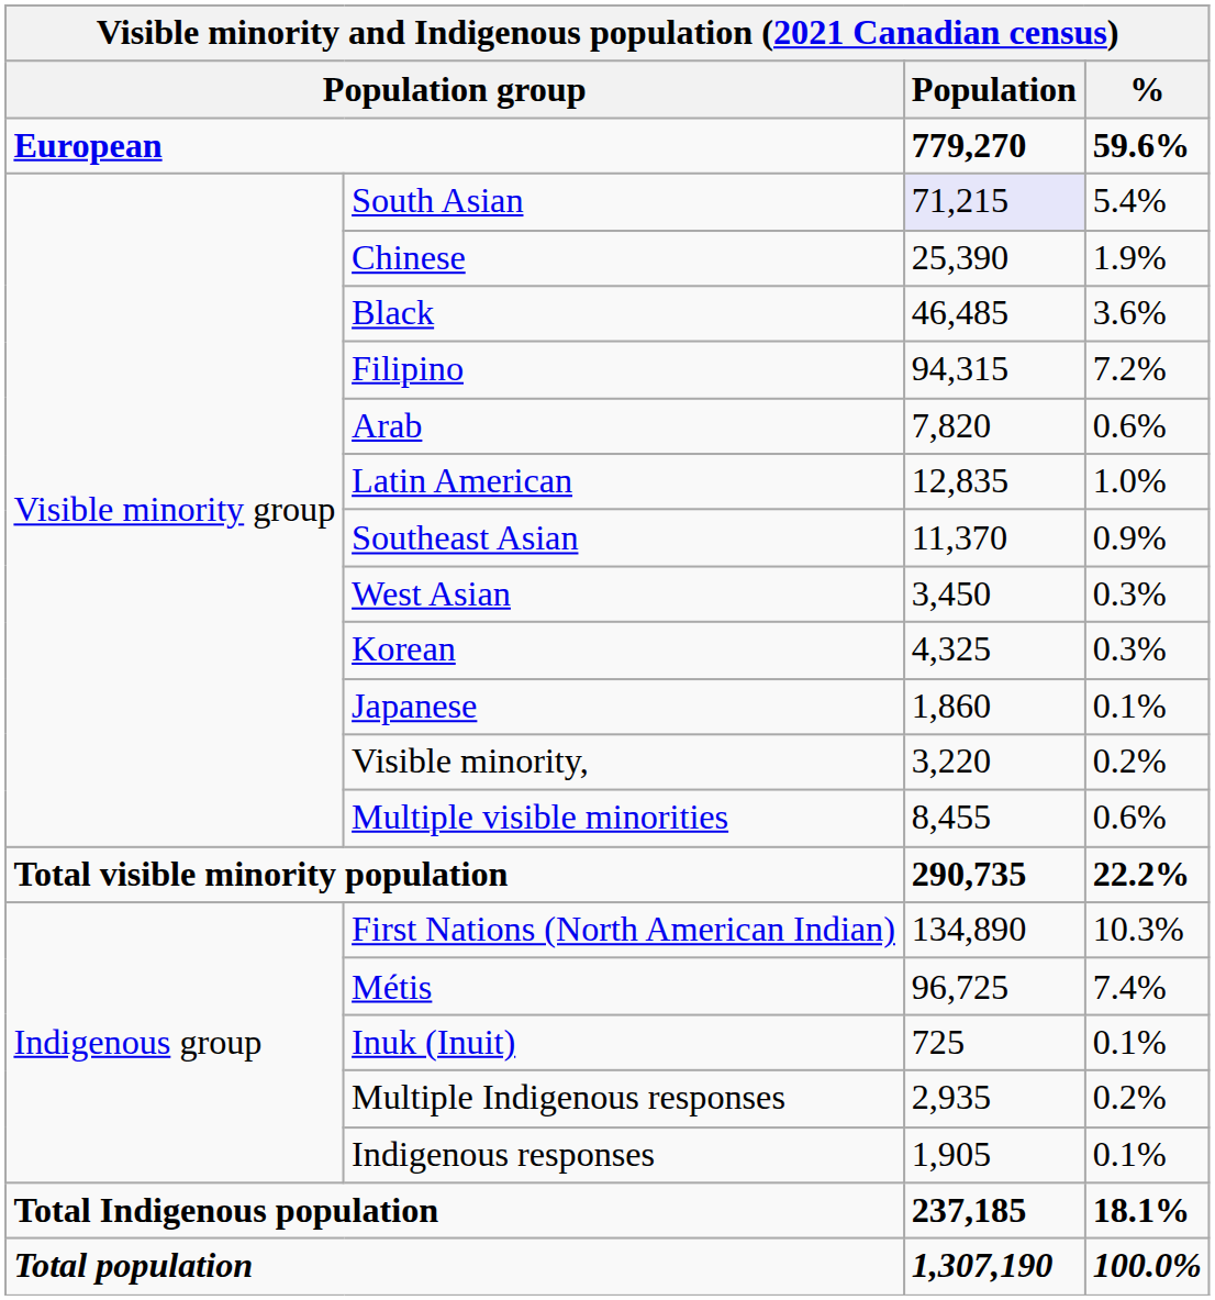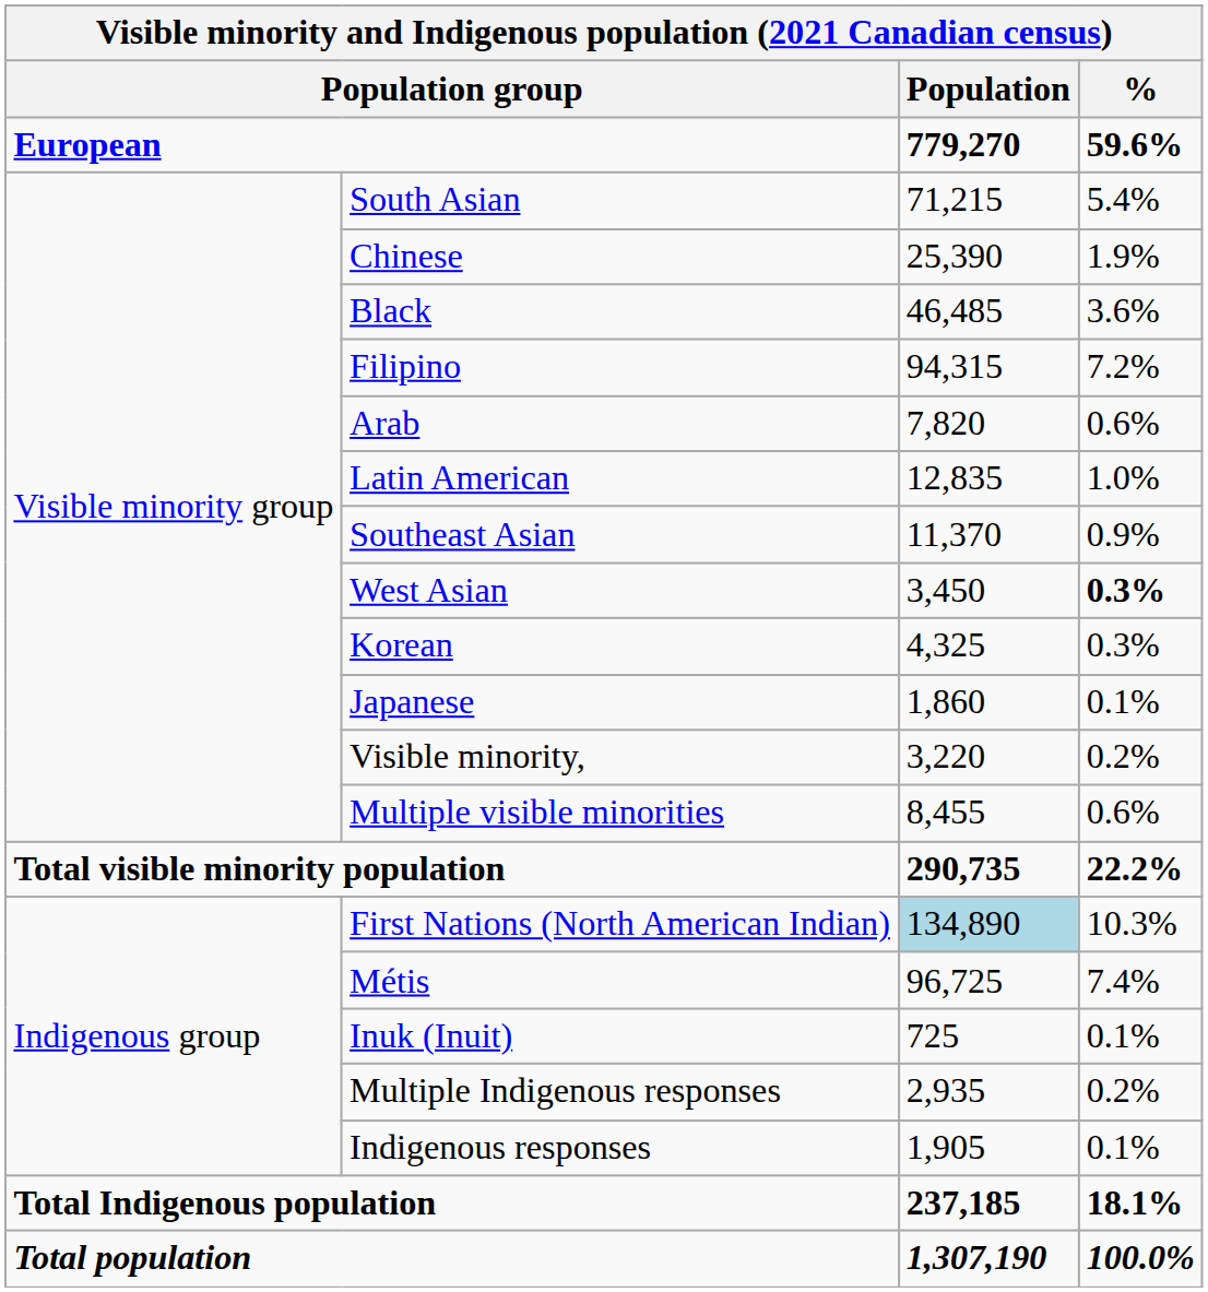South Asian | Population: lavender background -> no background
West Asian | %: normal -> bold
First Nations (North American Indian) | Population: no background -> lightblue background
